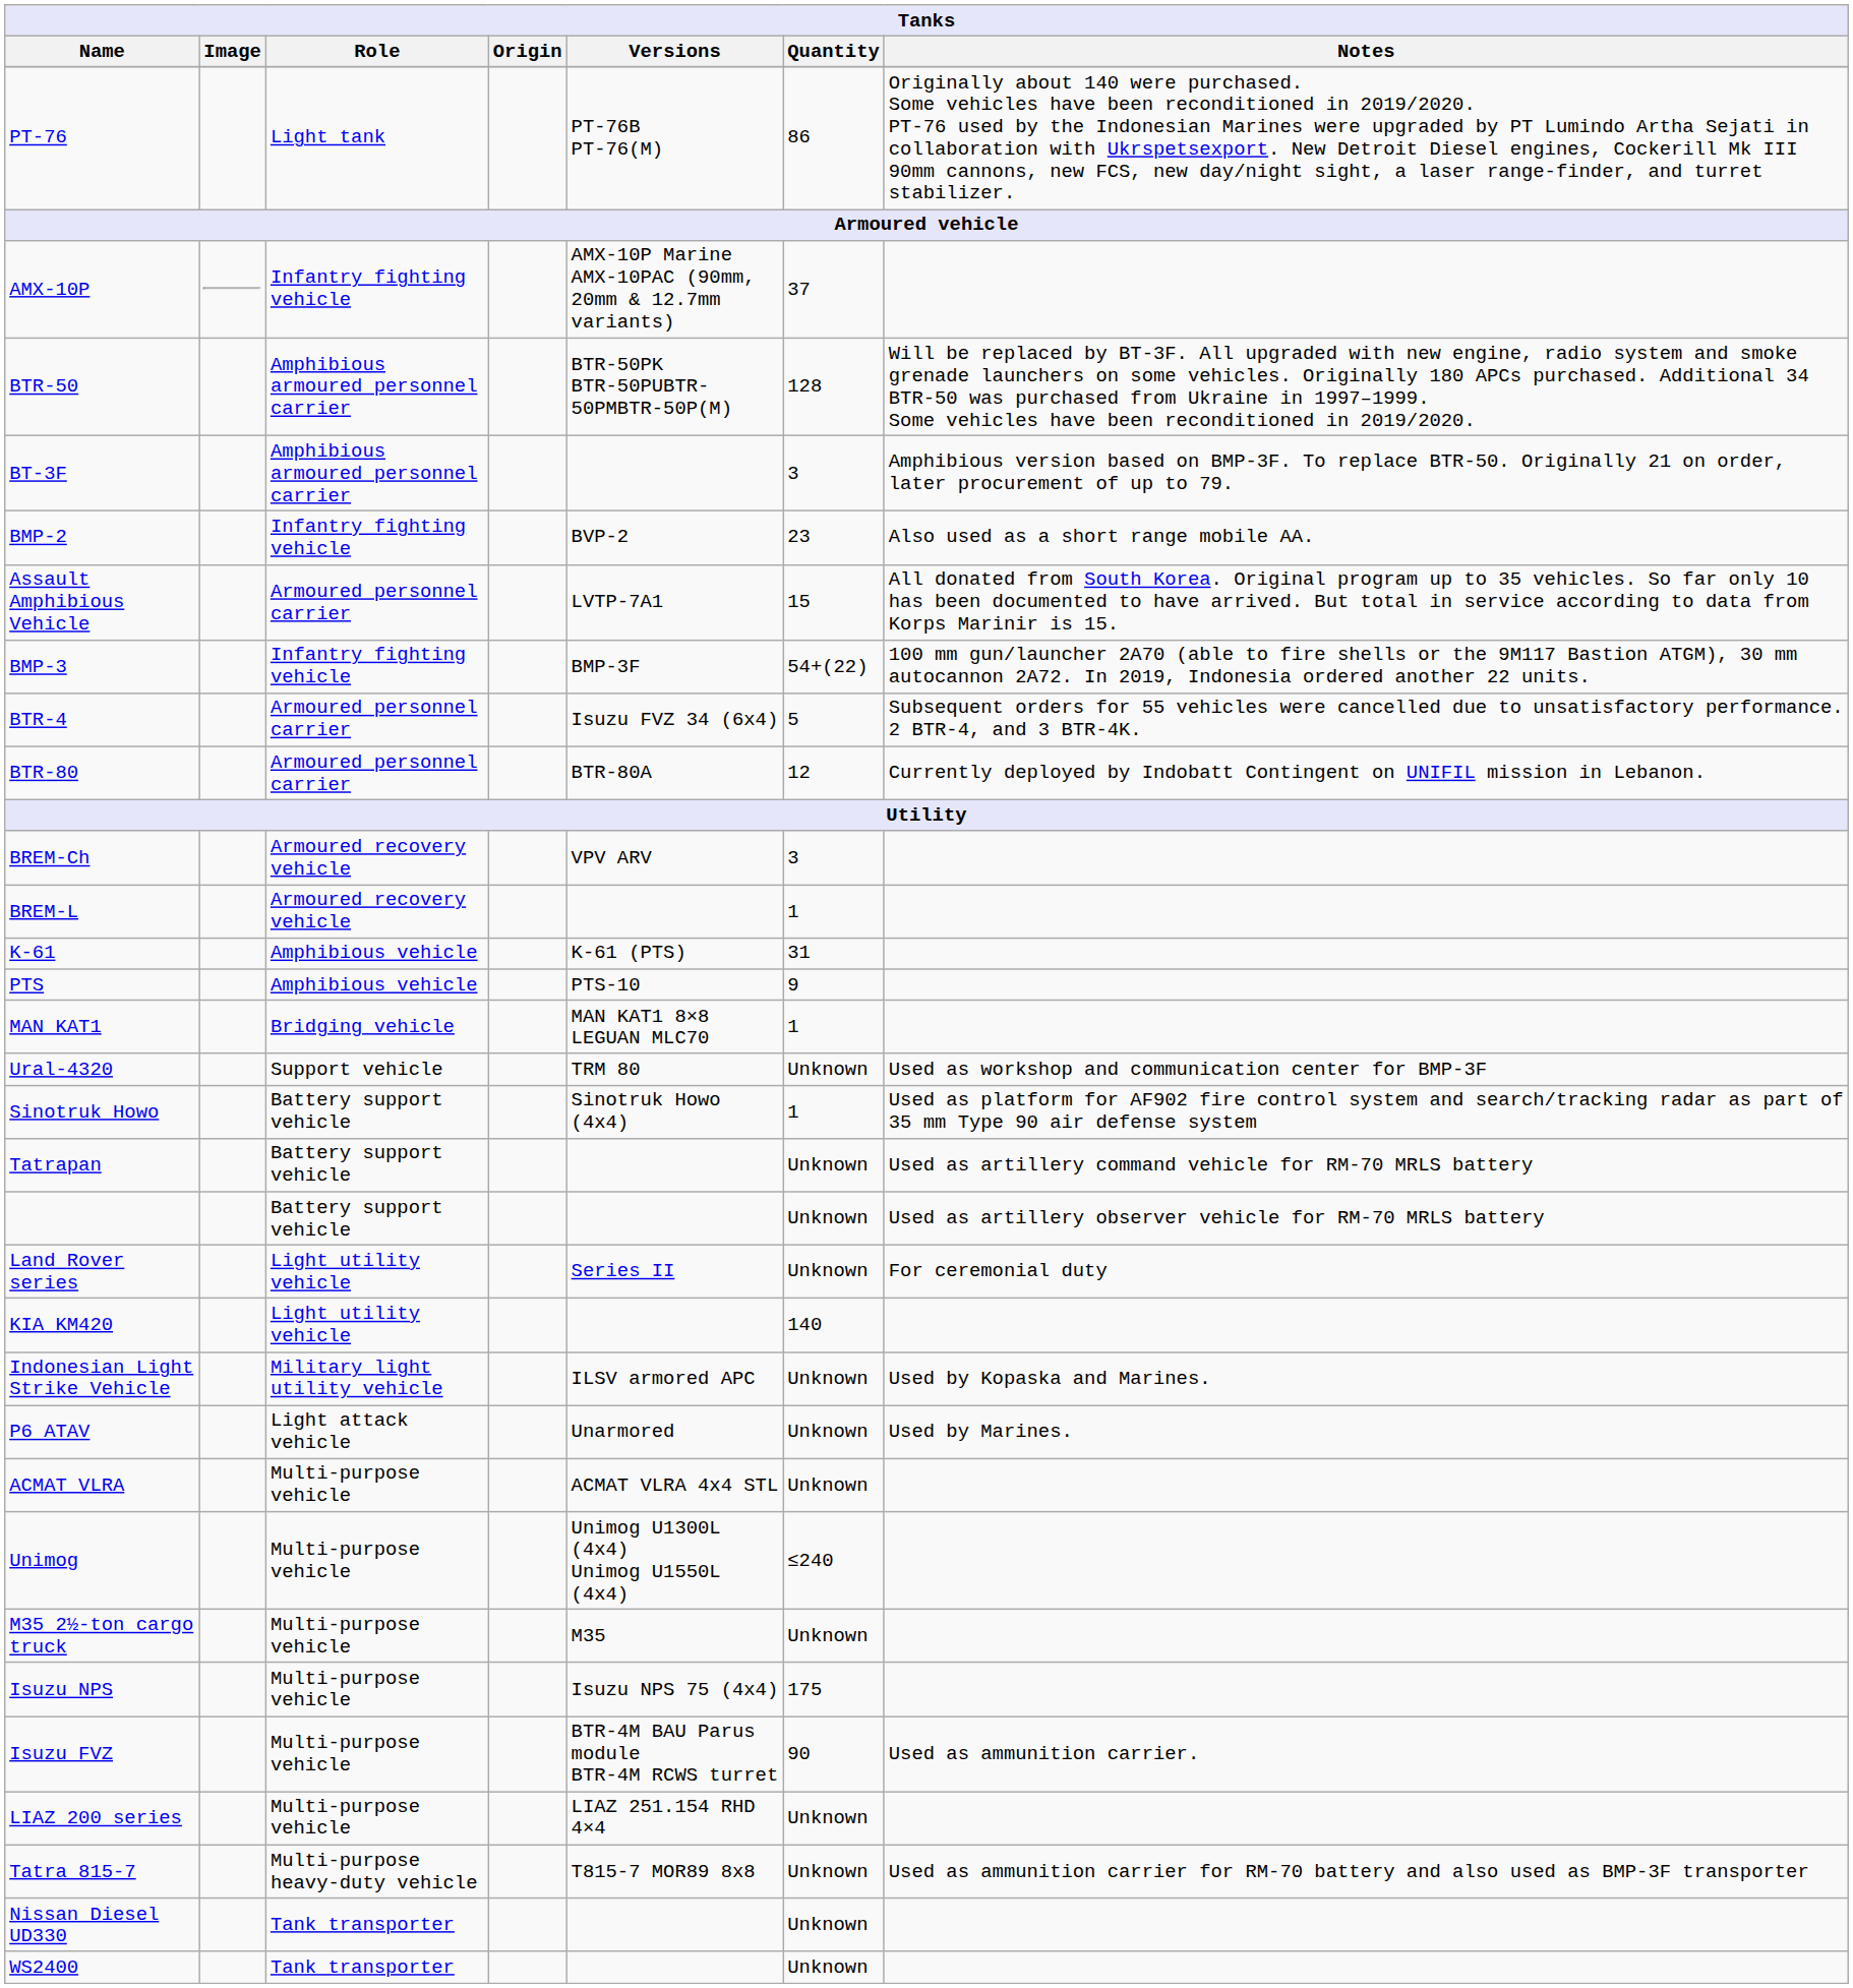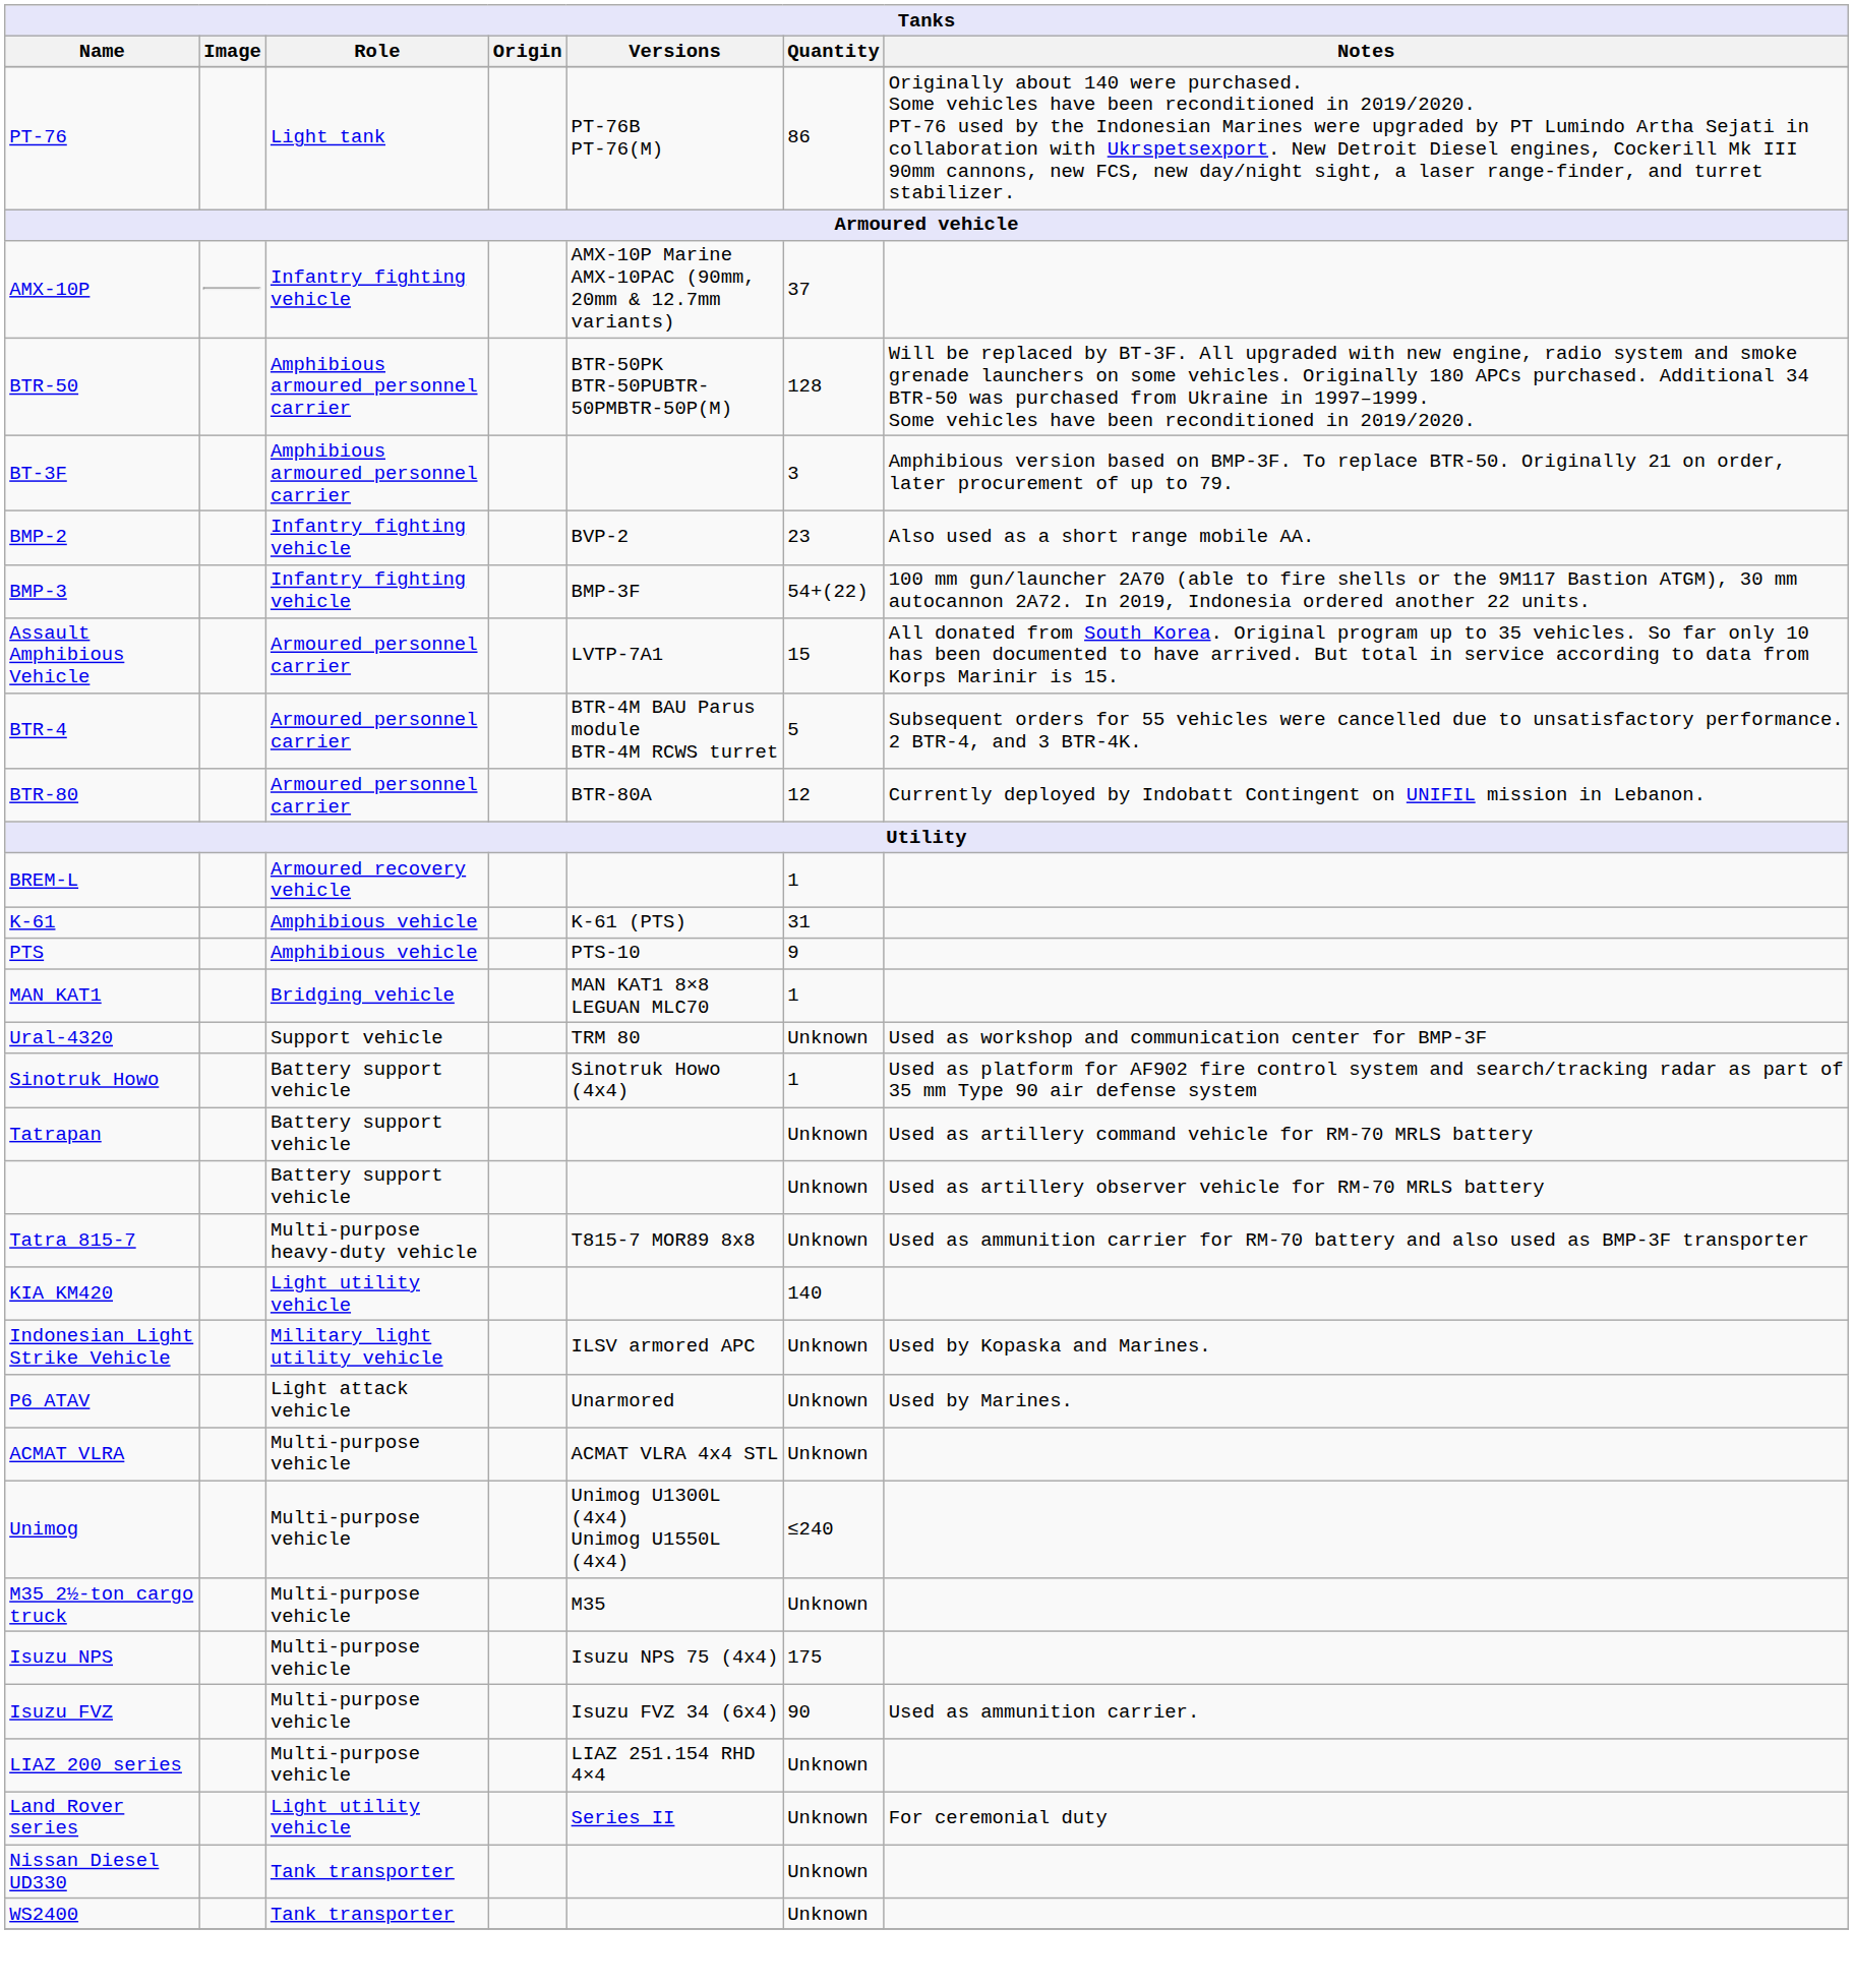rows swapped: BMP-3 <-> Assault Amphibious Vehicle
BTR-4 | Versions: Isuzu FVZ 34 (6x4) -> BTR-4M BAU Parus module BTR-4M RCWS turret
- row: BREM-Ch | Armoured recovery vehicle | VPV ARV | 3
rows swapped: Land Rover series <-> Tatra 815-7
Isuzu FVZ | Versions: BTR-4M BAU Parus module BTR-4M RCWS turret -> Isuzu FVZ 34 (6x4)
